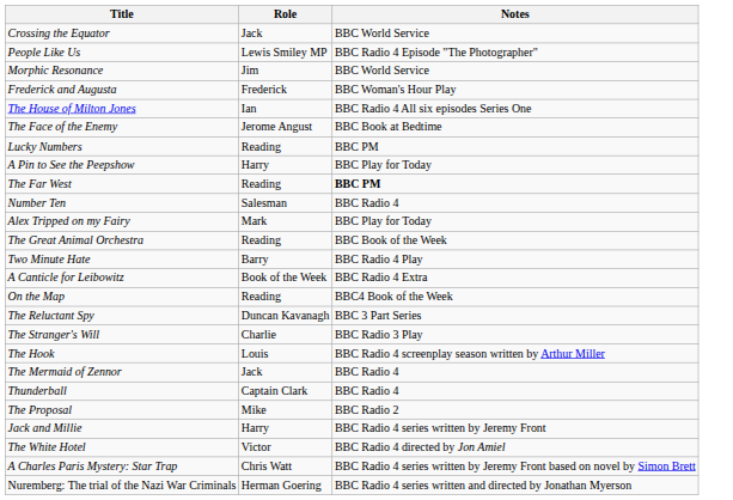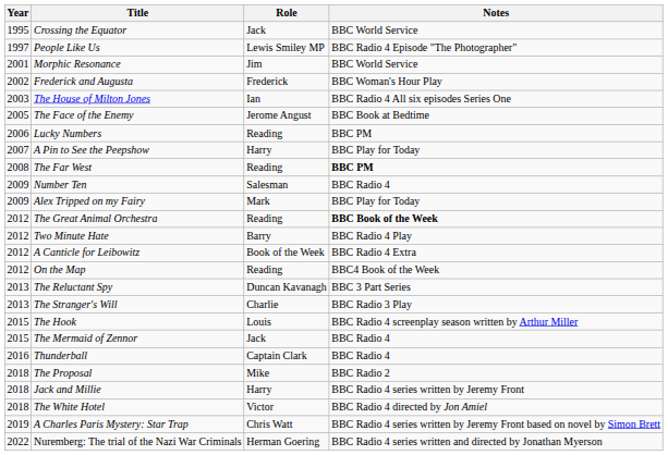+ column: Year | 1995 | 1997 | 2001 | 2002 | 2003 | 2005 | 2006 | 2007 | 2008 | 2009 | 2009 | 2012 | 2012 | 2012 | 2012 | 2013 | 2013 | 2015 | 2015 | 2016 | 2018 | 2018 | 2018 | 2019 | 2022
The Great Animal Orchestra | Notes: normal -> bold
